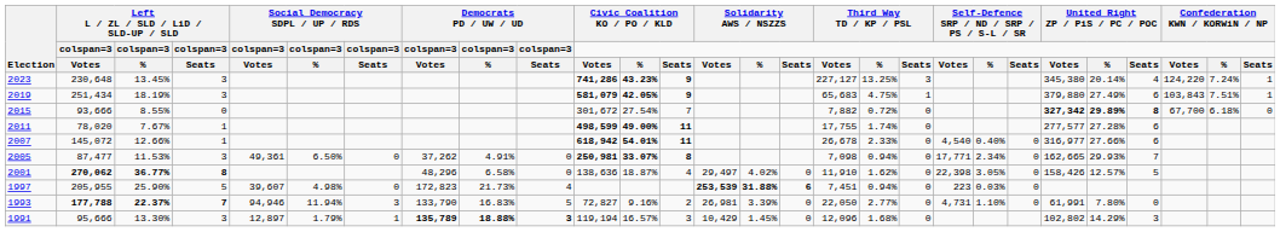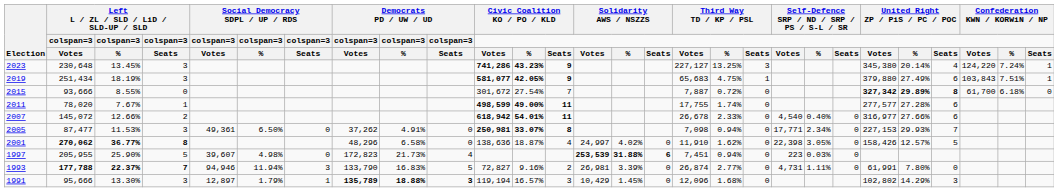2019 | Civic Coalition KO / PO / KLD / Votes: 581,079 -> 581,077
2015 | Third Way TD / KP / PSL / Votes: 7,882 -> 7,887
2015 | Confederation KWN / KORWiN / NP / Votes: 67,700 -> 61,700
2007 | Left L / ZL / SLD / LiD / SLD-UP / SLD / colspan=3 / Seats: 1 -> 2
2005 | United Right ZP / PiS / PC / POC / Votes: 162,665 -> 227,153
2001 | Solidarity AWS / NSZZS / Votes: 29,497 -> 24,997
1993 | Third Way TD / KP / PSL / Votes: 22,050 -> 26,874
1993 | Self-Defence SRP / ND / SRP / PS / S-L / SR / %: 1.10% -> 1.11%
